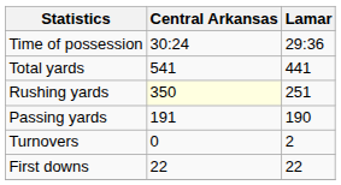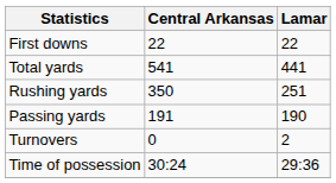rows swapped: First downs <-> Time of possession
Rushing yards | Central Arkansas: lightyellow background -> no background
